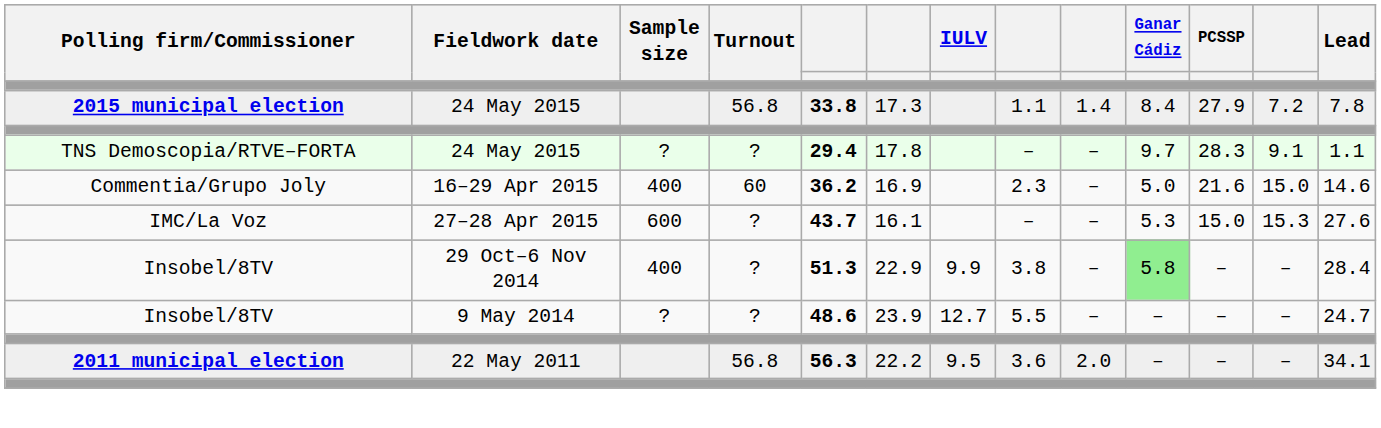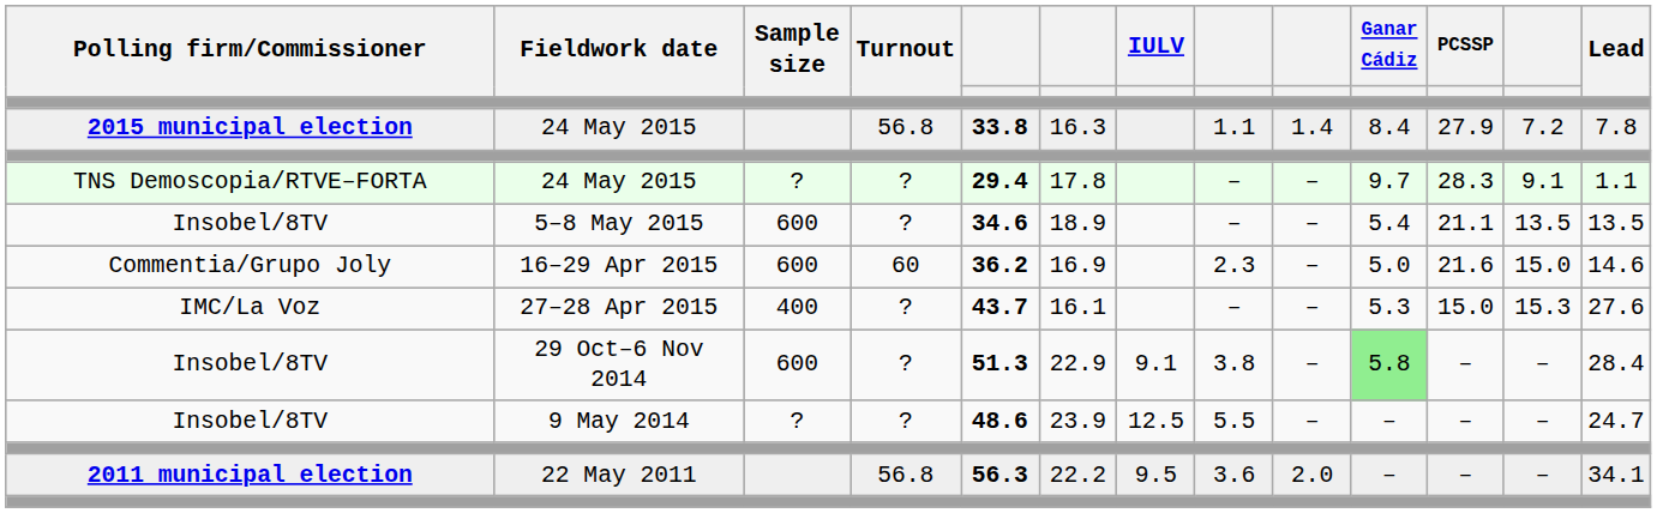2015 municipal election / 24 May 2015 | column 6: 17.3 -> 16.3
+ row: Insobel/8TV | 5–8 May 2015 | 600 | ? | 34.6 | 18.9 | – | – | 5.4 | 21.1 | 13.5 | 13.5
16–29 Apr 2015 | Sample size: 400 -> 600
27–28 Apr 2015 | Sample size: 600 -> 400
29 Oct–6 Nov 2014 | Sample size: 400 -> 600
29 Oct–6 Nov 2014 | IULV: 9.9 -> 9.1
9 May 2014 | IULV: 12.7 -> 12.5
